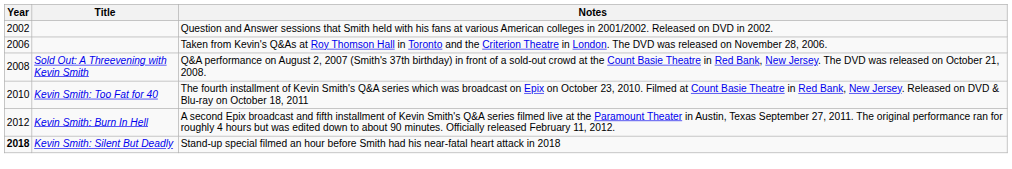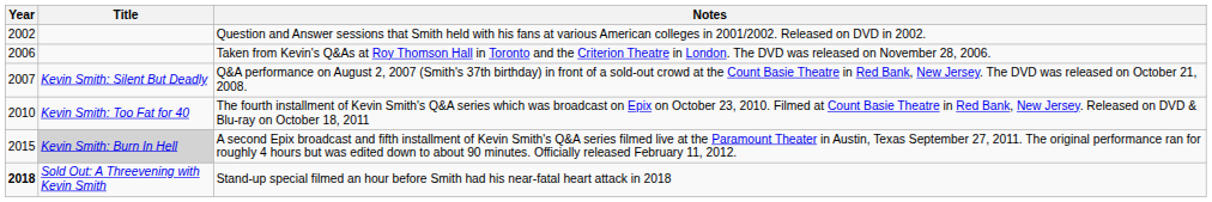row 4 | Year: 2008 -> 2007
row 4 | Title: Sold Out: A Threevening with Kevin Smith -> Kevin Smith: Silent But Deadly
row 6 | Year: 2012 -> 2015
row 6 | Title: no background -> lightgrey background
row 7 | Title: Kevin Smith: Silent But Deadly -> Sold Out: A Threevening with Kevin Smith
